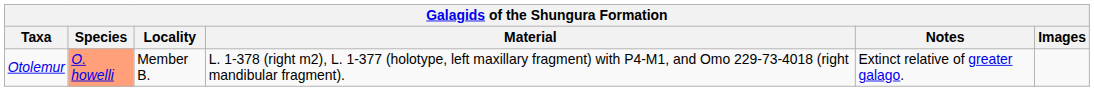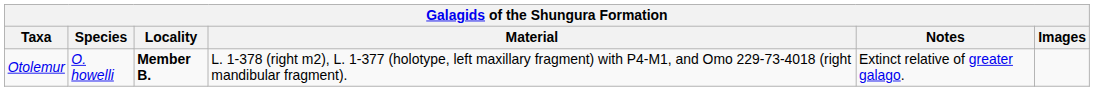Otolemur | Species: lightsalmon background -> no background
Otolemur | Locality: normal -> bold
